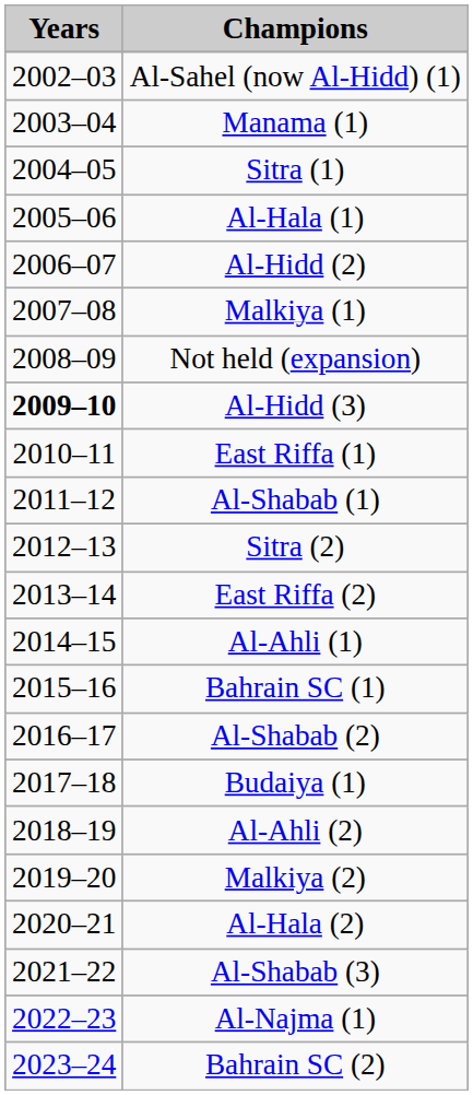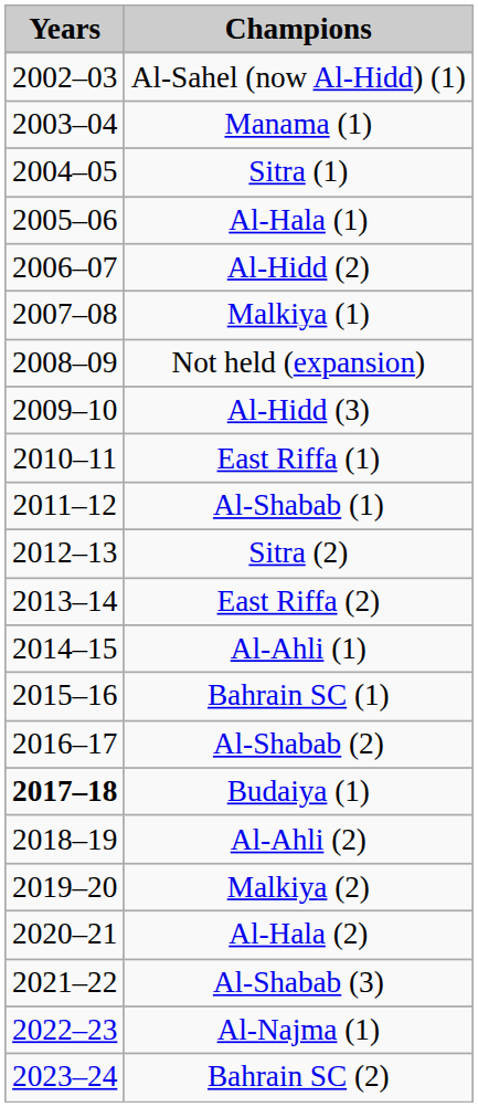Al-Hidd (3) | Years: bold -> normal
Budaiya (1) | Years: normal -> bold
